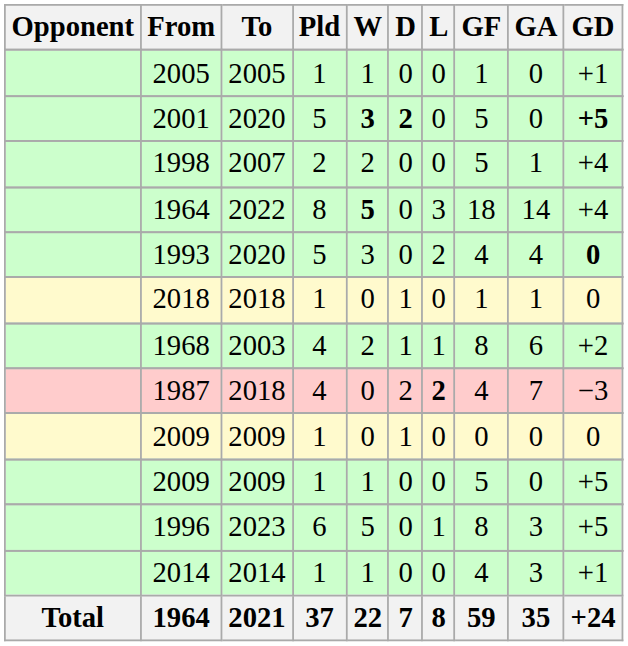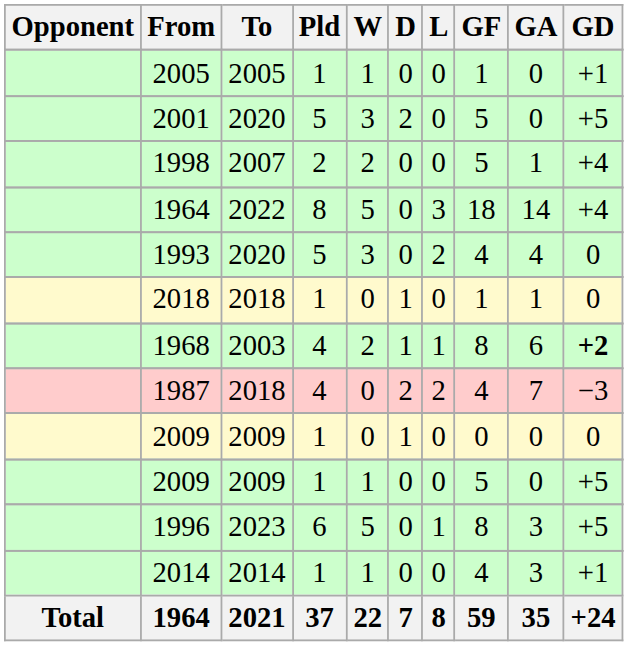2001 | W: bold -> normal
2001 | D: bold -> normal
2001 | GD: bold -> normal
1964 / 2022 | W: bold -> normal
1993 | GD: bold -> normal
1968 | GD: normal -> bold
1987 | L: bold -> normal
